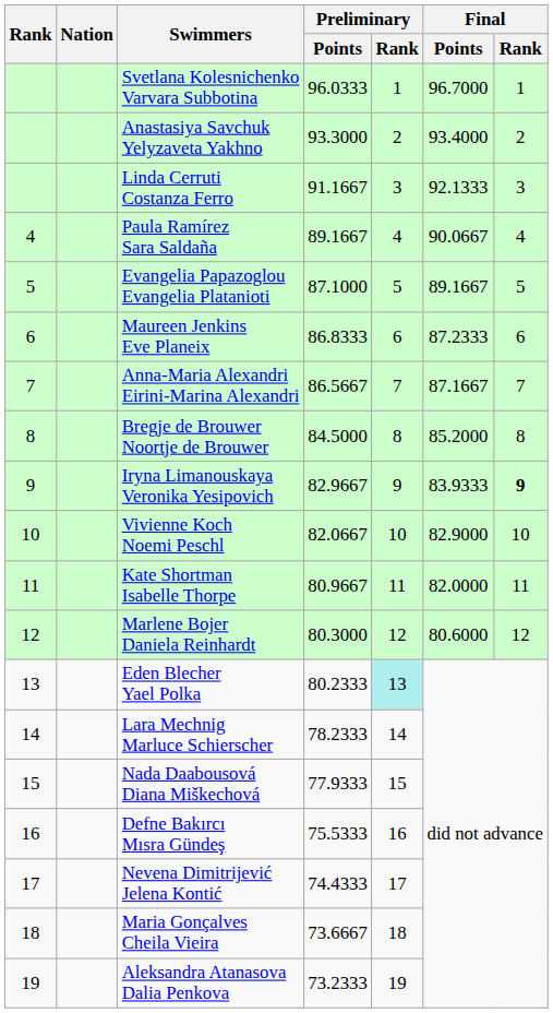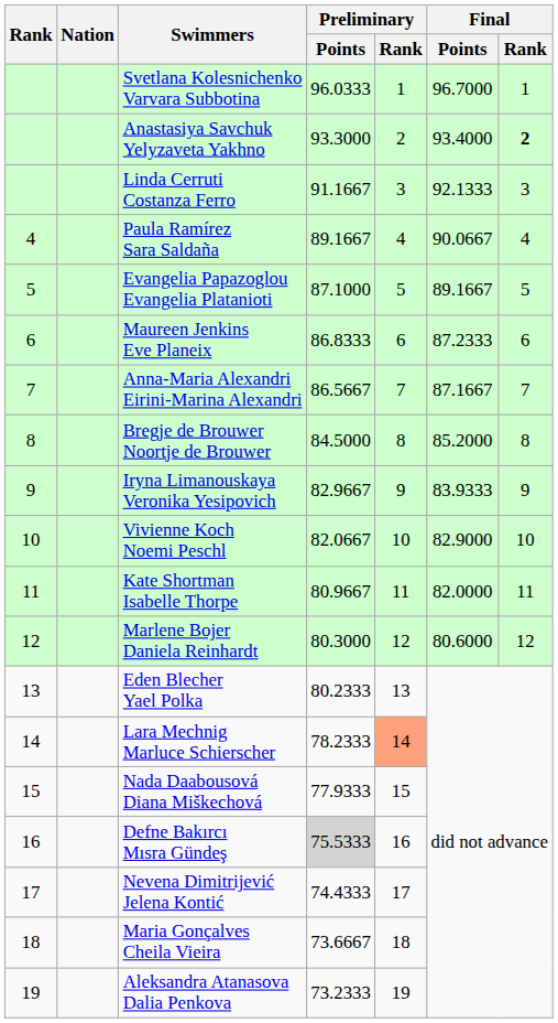Anastasiya Savchuk Yelyzaveta Yakhno | Final / Rank: normal -> bold
Iryna Limanouskaya Veronika Yesipovich | Final / Rank: bold -> normal
Eden Blecher Yael Polka | Preliminary / Rank: paleturquoise background -> no background
Lara Mechnig Marluce Schierscher | Preliminary / Rank: no background -> lightsalmon background
Defne Bakırcı Mısra Gündeş | Preliminary / Points: no background -> lightgrey background
